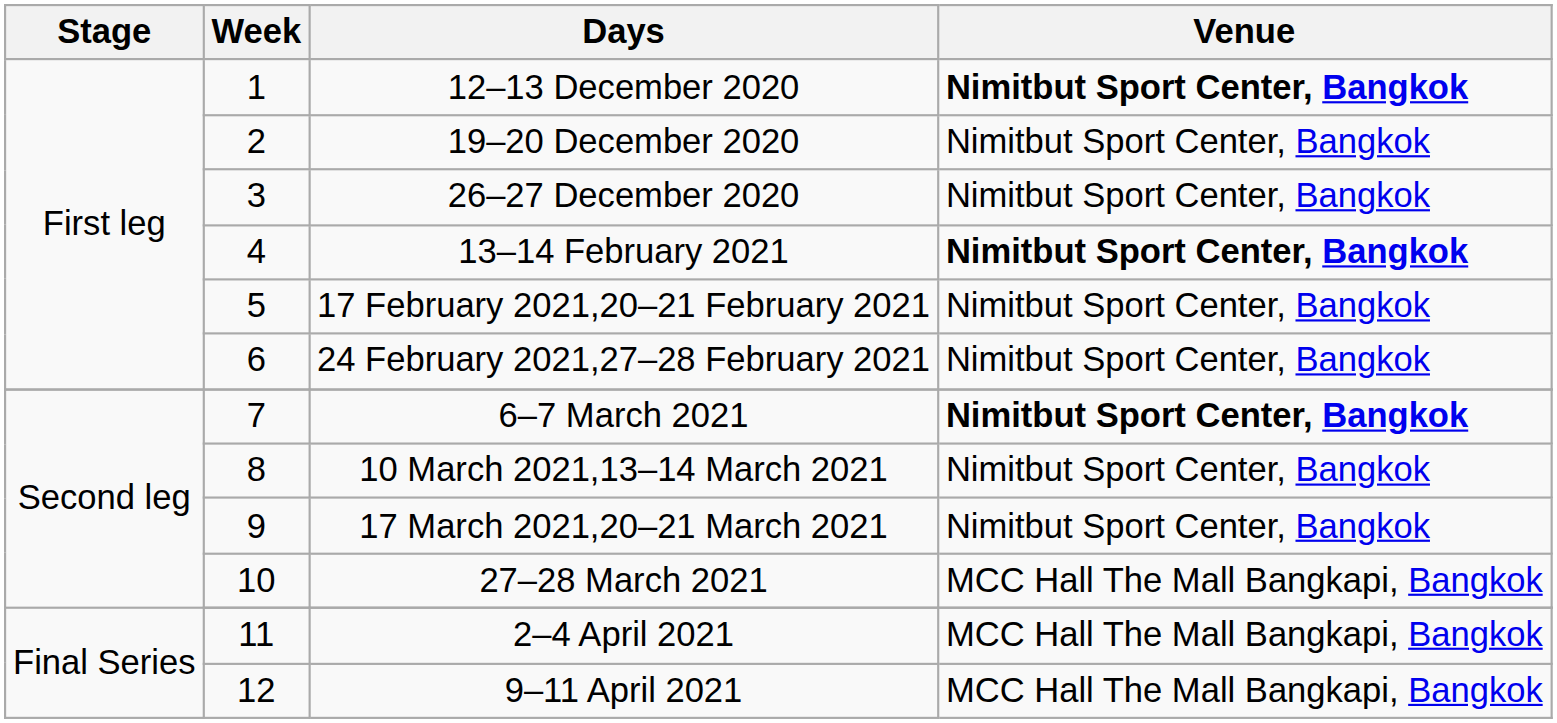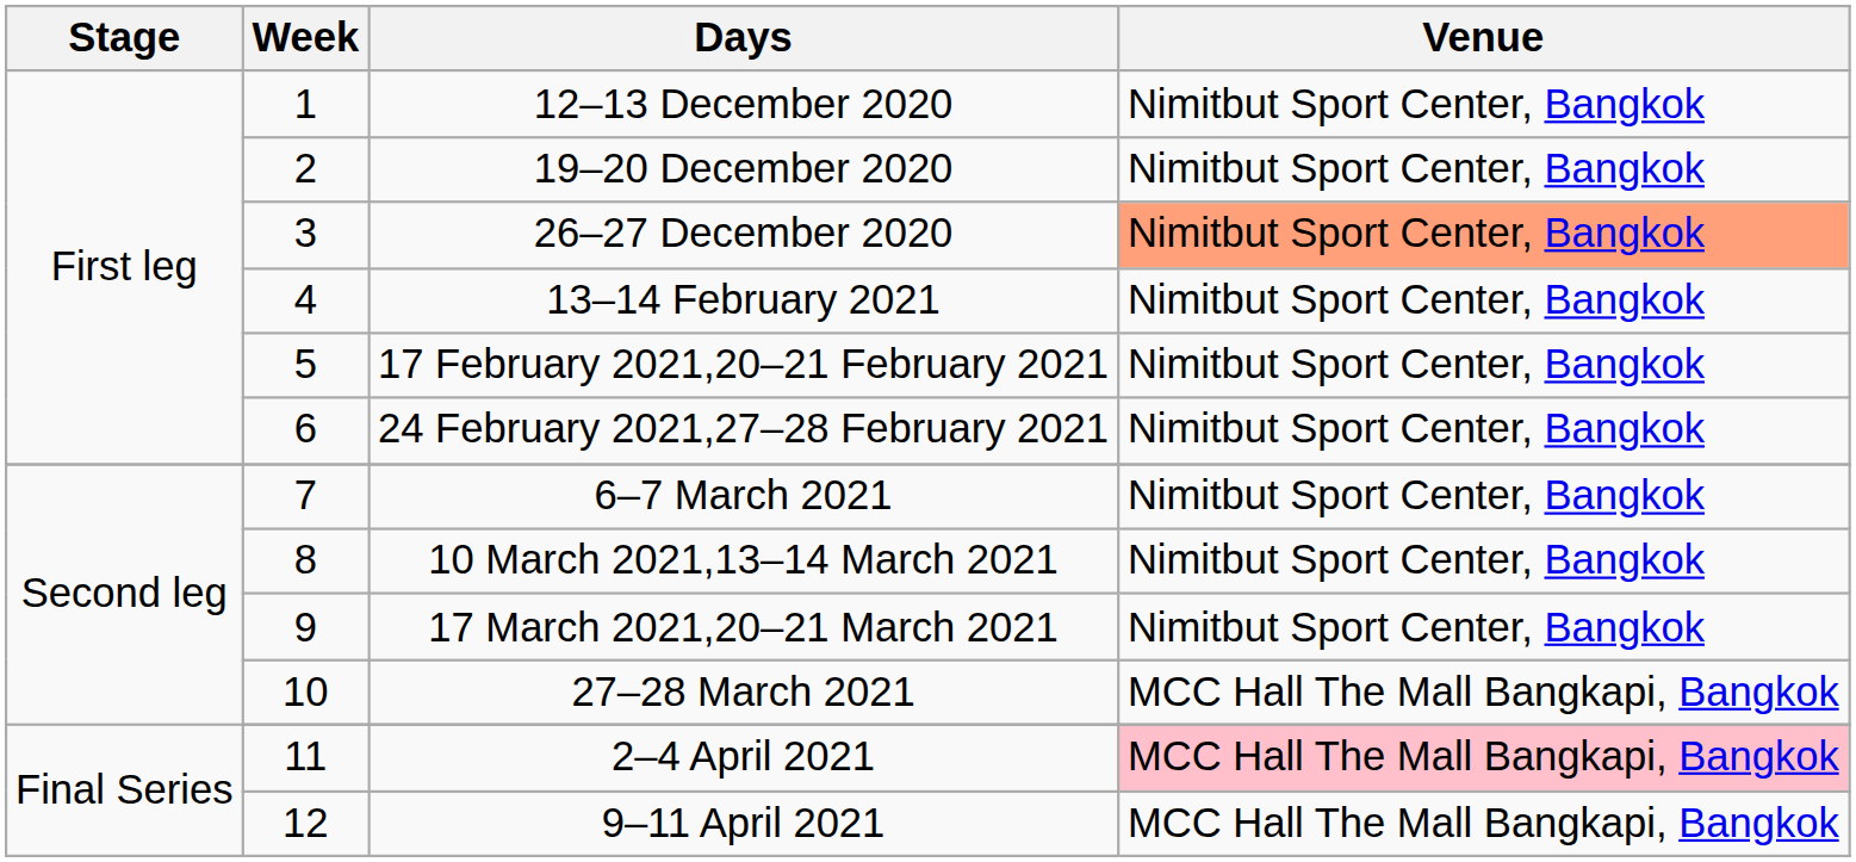12–13 December 2020 | Venue: bold -> normal
26–27 December 2020 | Venue: no background -> lightsalmon background
13–14 February 2021 | Venue: bold -> normal
6–7 March 2021 | Venue: bold -> normal
2–4 April 2021 | Venue: no background -> pink background
